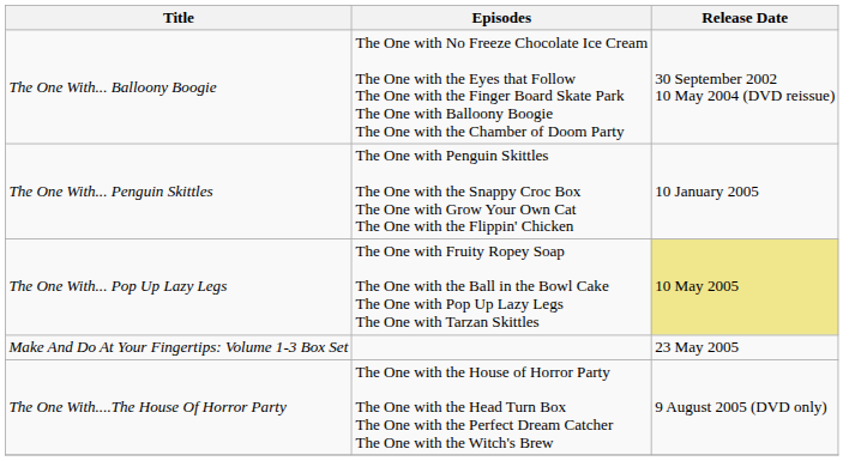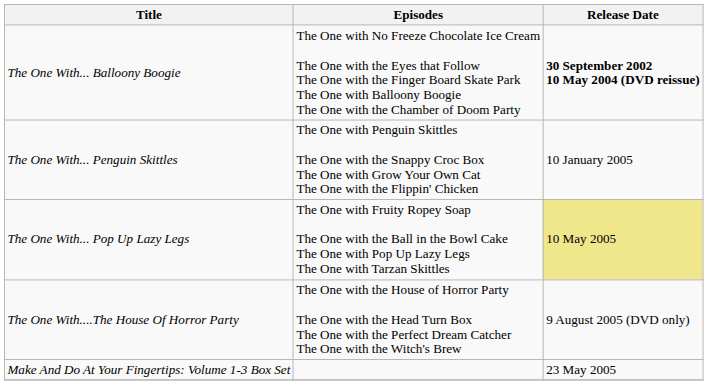The One With... Balloony Boogie | Release Date: normal -> bold
rows swapped: The One With....The House Of Horror Party <-> Make And Do At Your Fingertips: Volume 1-3 Box Set
